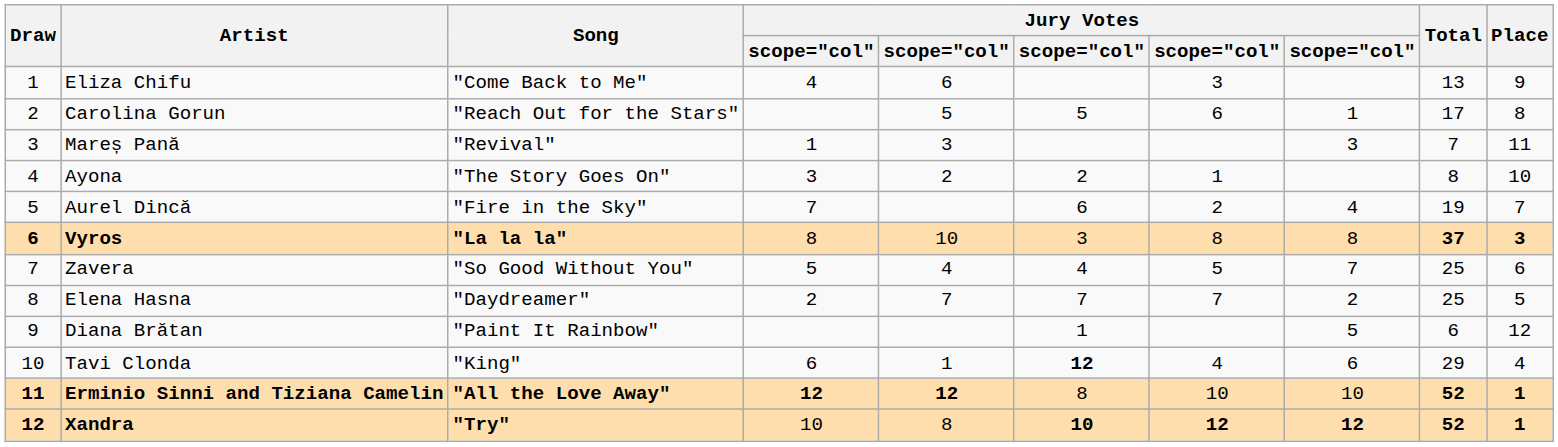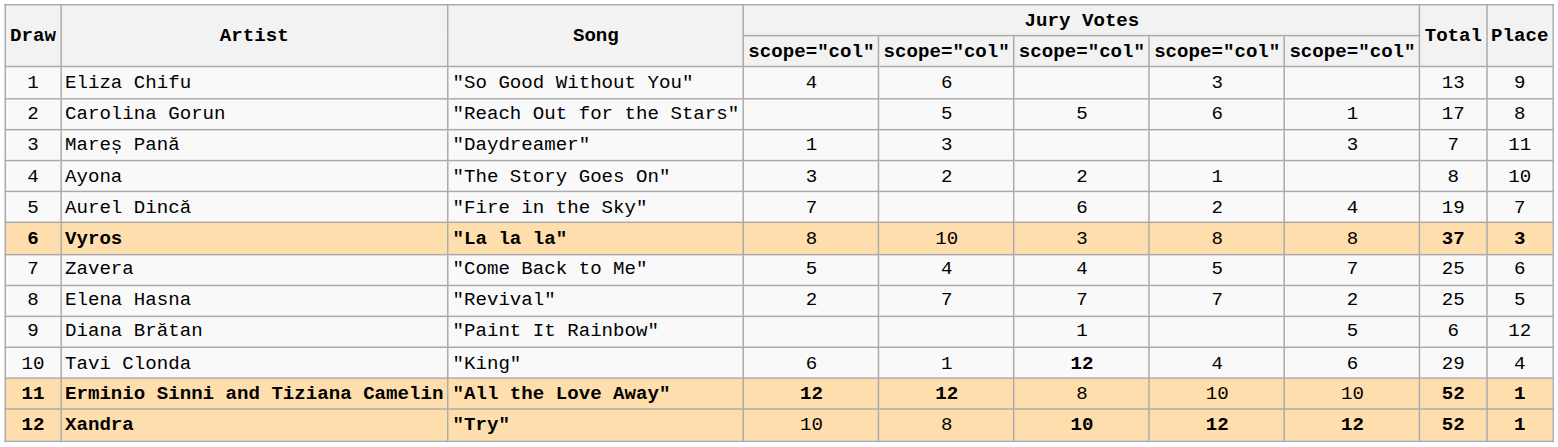Eliza Chifu | Song: "Come Back to Me" -> "So Good Without You"
Mareș Pană | Song: "Revival" -> "Daydreamer"
Zavera | Song: "So Good Without You" -> "Come Back to Me"
Elena Hasna | Song: "Daydreamer" -> "Revival"
